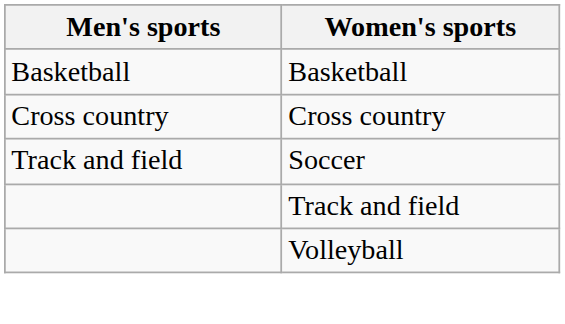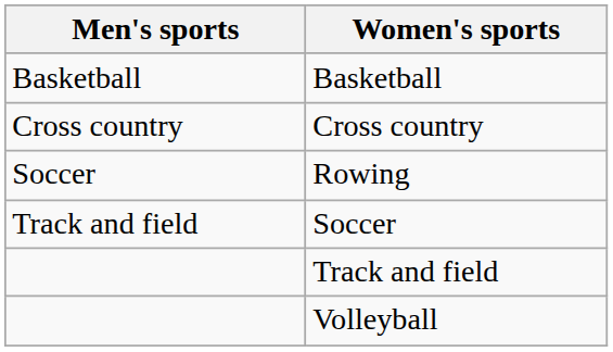+ row: Soccer | Rowing
